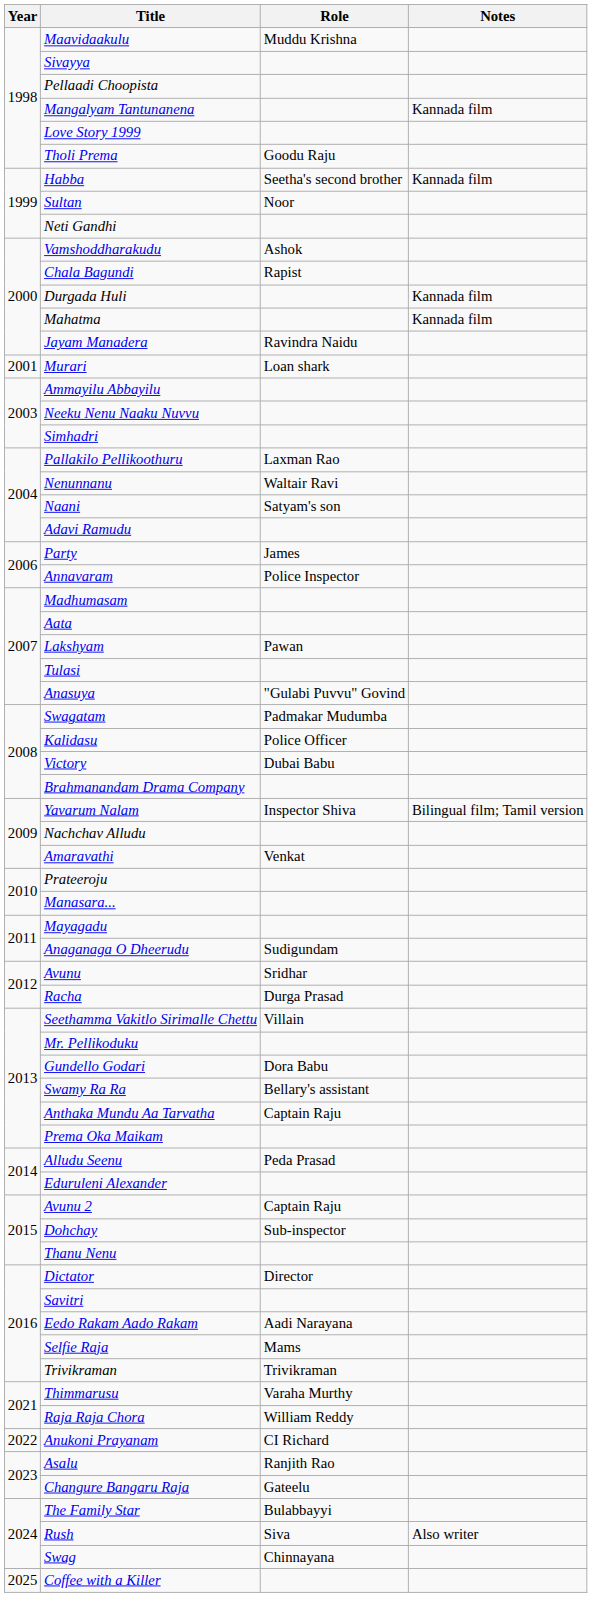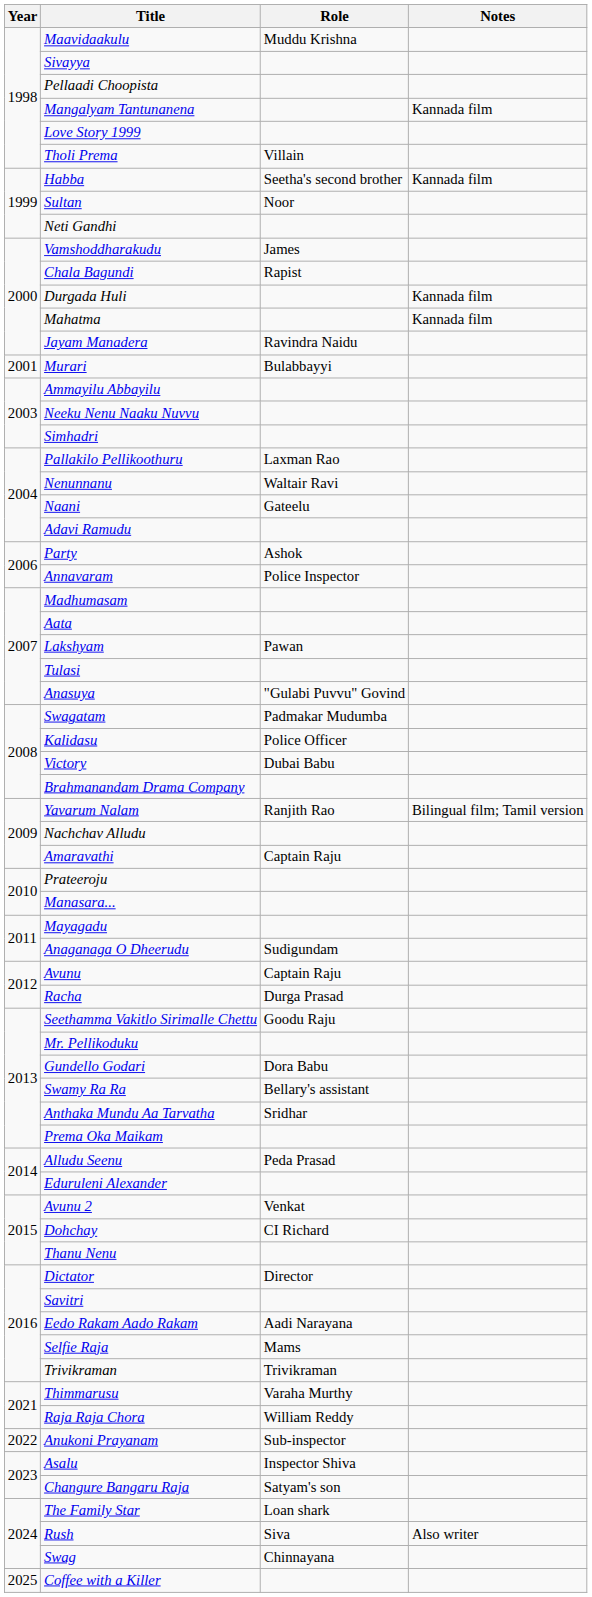Tholi Prema | Role: Goodu Raju -> Villain
Vamshoddharakudu | Role: Ashok -> James
Murari | Role: Loan shark -> Bulabbayyi
Naani | Role: Satyam's son -> Gateelu
Party | Role: James -> Ashok
Yavarum Nalam | Role: Inspector Shiva -> Ranjith Rao
Amaravathi | Role: Venkat -> Captain Raju
Avunu | Role: Sridhar -> Captain Raju
Seethamma Vakitlo Sirimalle Chettu | Role: Villain -> Goodu Raju
Anthaka Mundu Aa Tarvatha | Role: Captain Raju -> Sridhar
Avunu 2 | Role: Captain Raju -> Venkat
Dohchay | Role: Sub-inspector -> CI Richard
Anukoni Prayanam | Role: CI Richard -> Sub-inspector
Asalu | Role: Ranjith Rao -> Inspector Shiva
Changure Bangaru Raja | Role: Gateelu -> Satyam's son
The Family Star | Role: Bulabbayyi -> Loan shark
